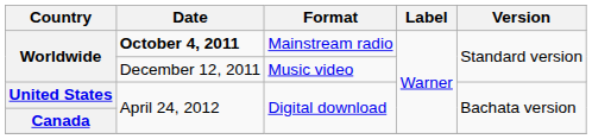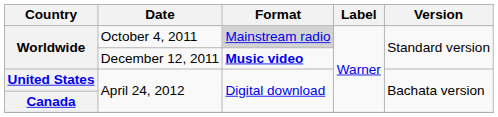October 4, 2011 | Date: bold -> normal
October 4, 2011 | Format: no background -> lightgrey background
December 12, 2011 | Format: normal -> bold
